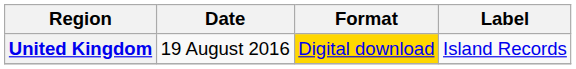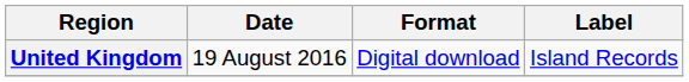United Kingdom | Format: gold background -> no background
